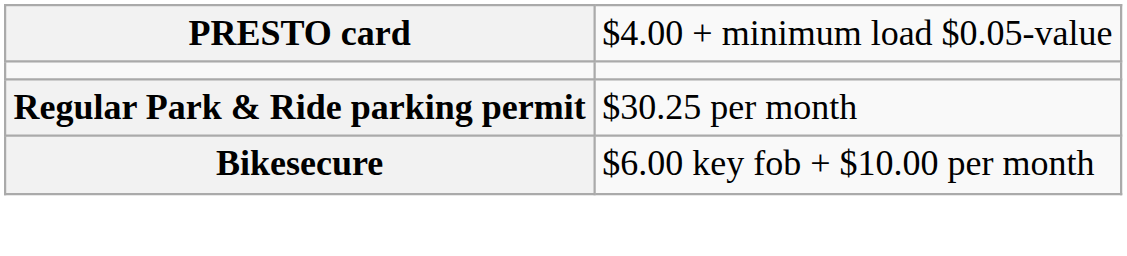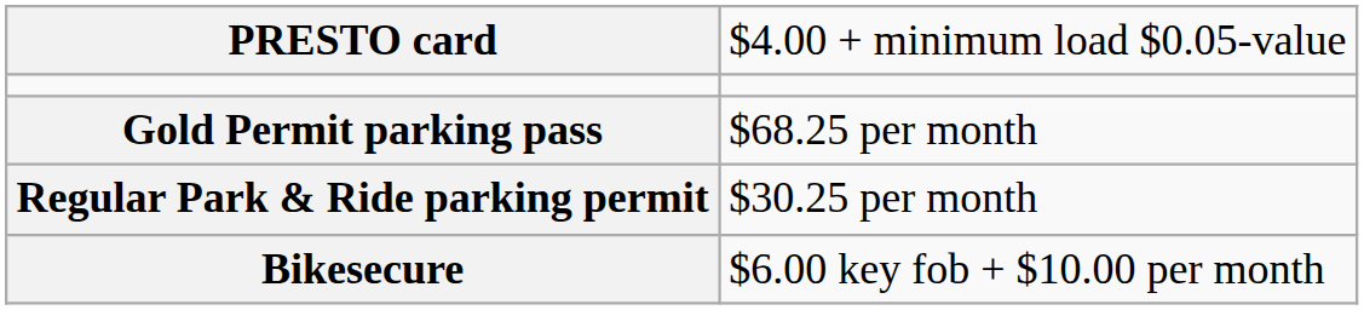+ row: Gold Permit parking pass | $68.25 per month
